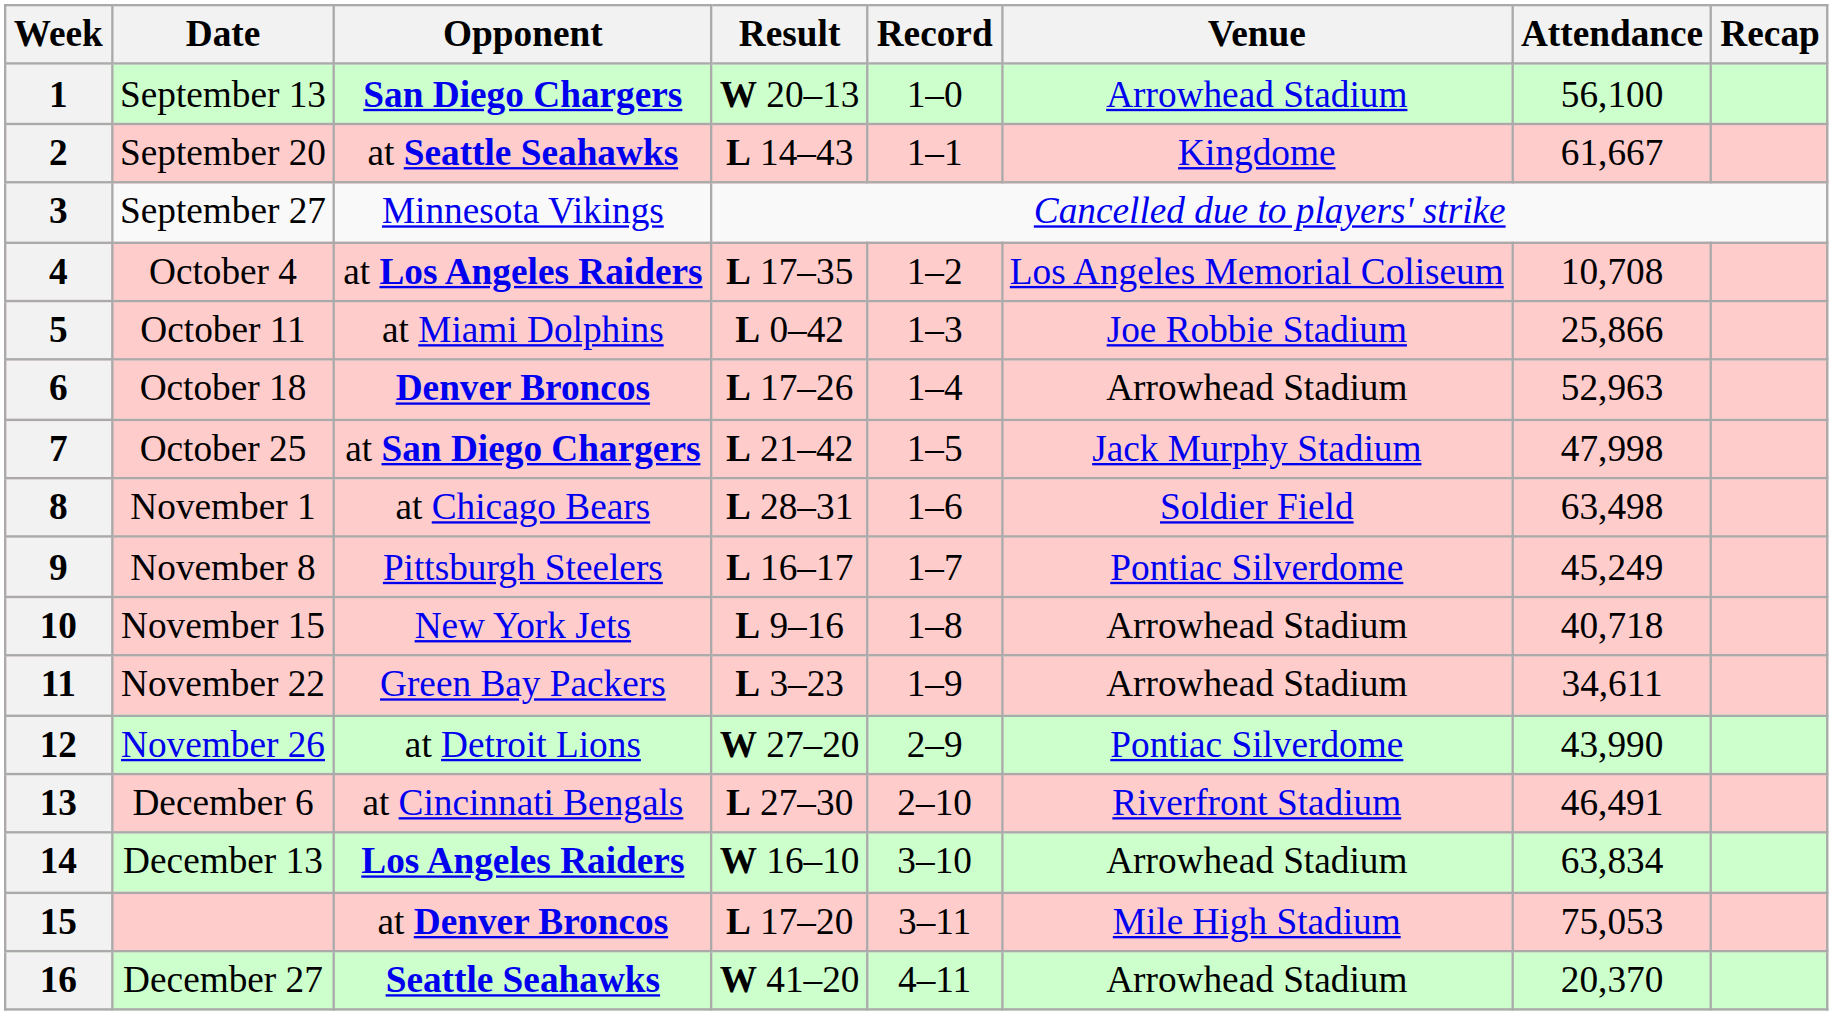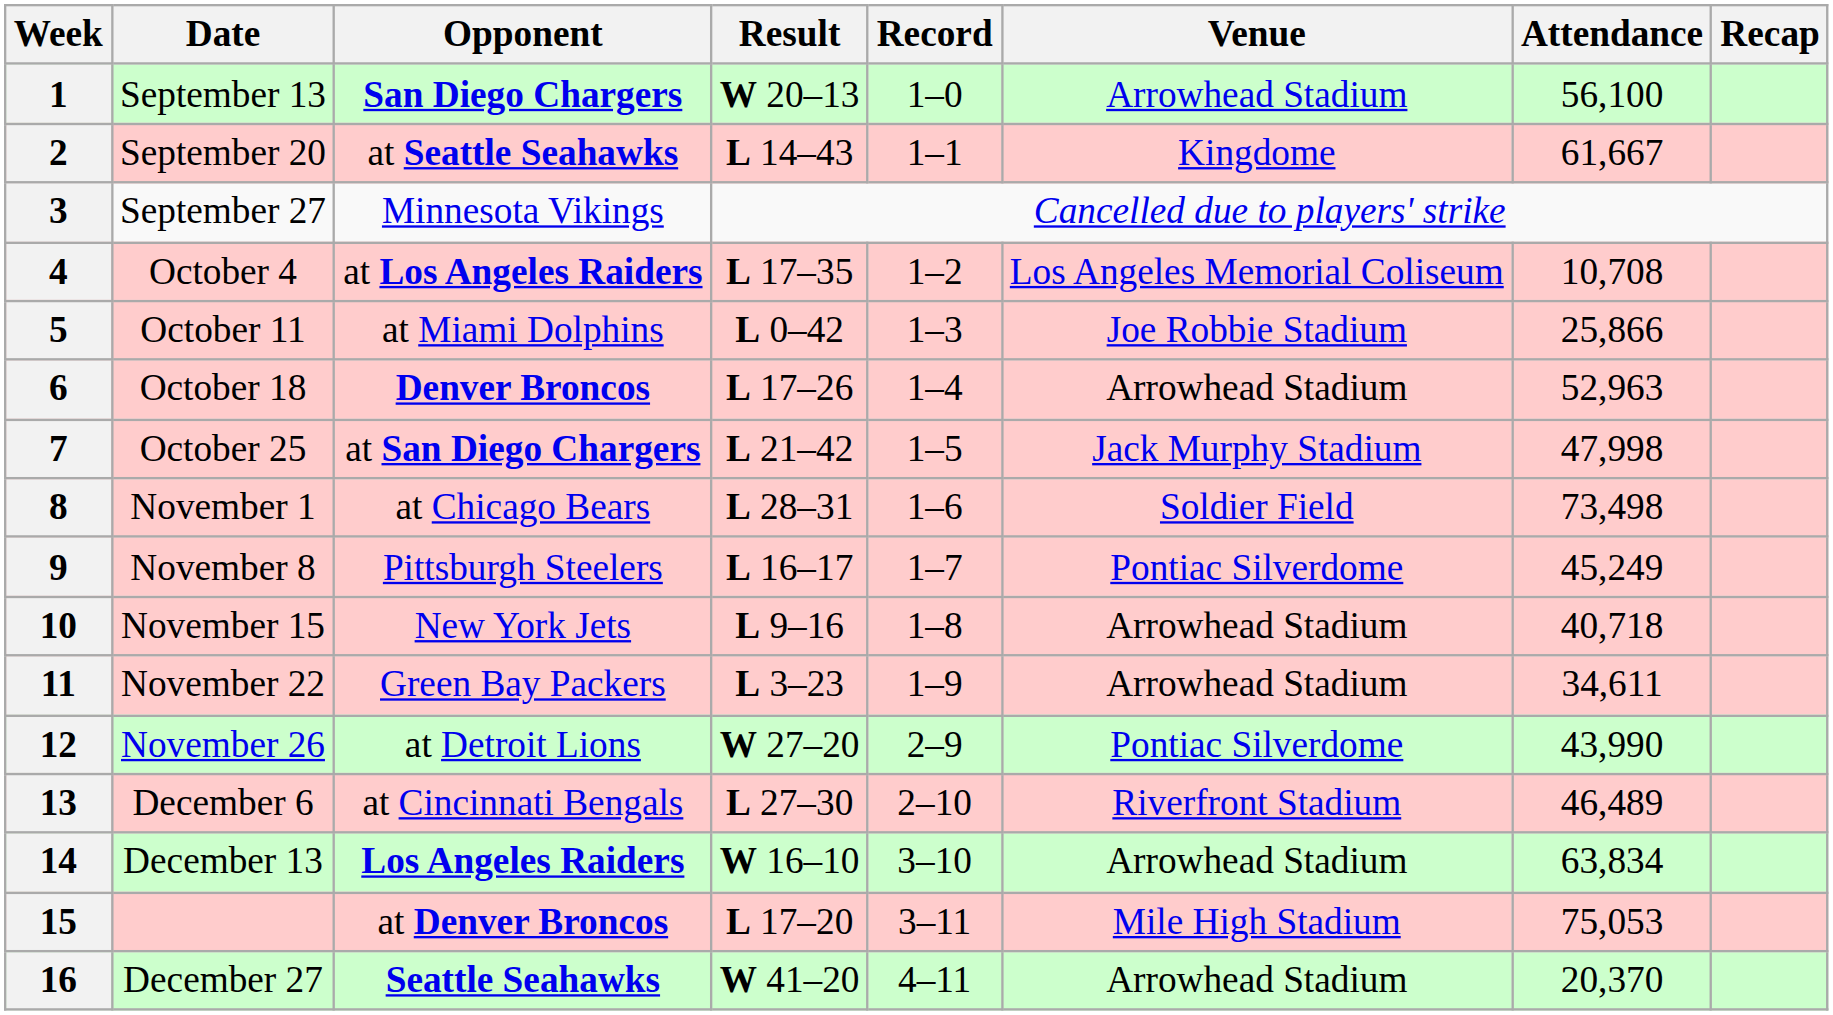8 | Attendance: 63,498 -> 73,498
13 | Attendance: 46,491 -> 46,489
